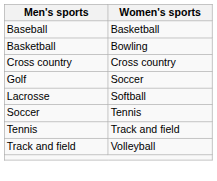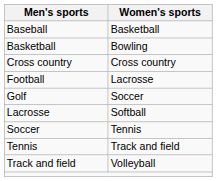+ row: Football | Lacrosse
